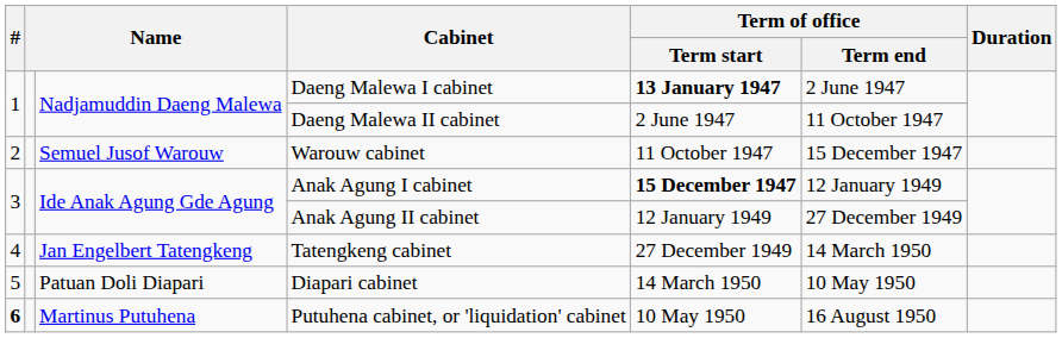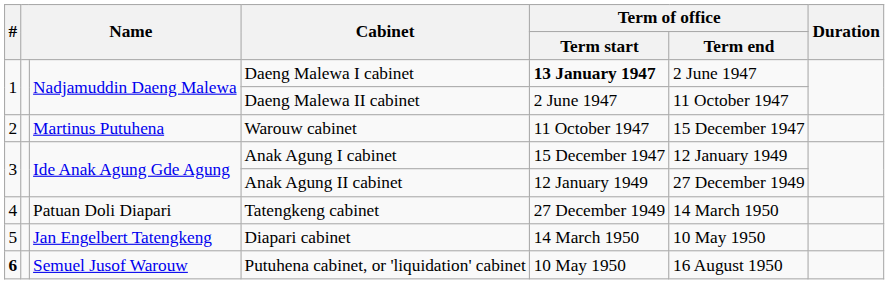Warouw cabinet | column 3: Semuel Jusof Warouw -> Martinus Putuhena
Anak Agung I cabinet | Term of office / Term start: bold -> normal
Tatengkeng cabinet | column 3: Jan Engelbert Tatengkeng -> Patuan Doli Diapari
Diapari cabinet | column 3: Patuan Doli Diapari -> Jan Engelbert Tatengkeng
Putuhena cabinet, or 'liquidation' cabinet | column 3: Martinus Putuhena -> Semuel Jusof Warouw
